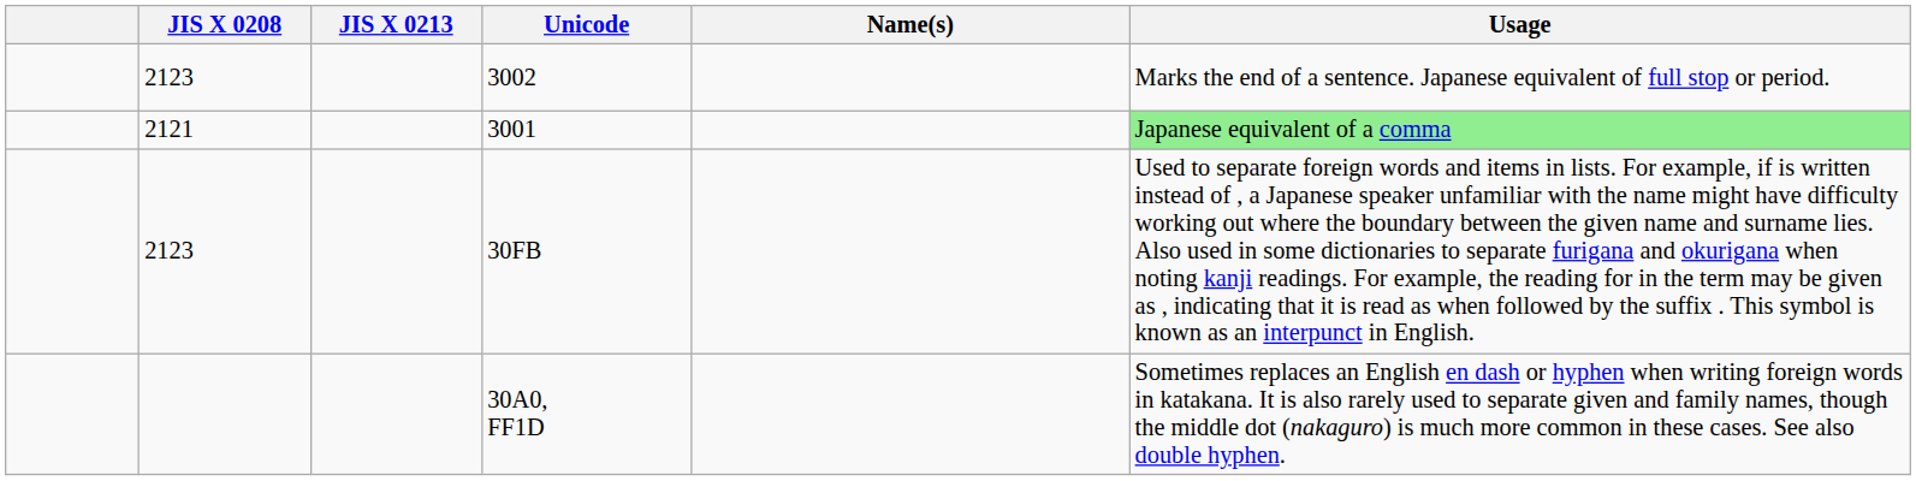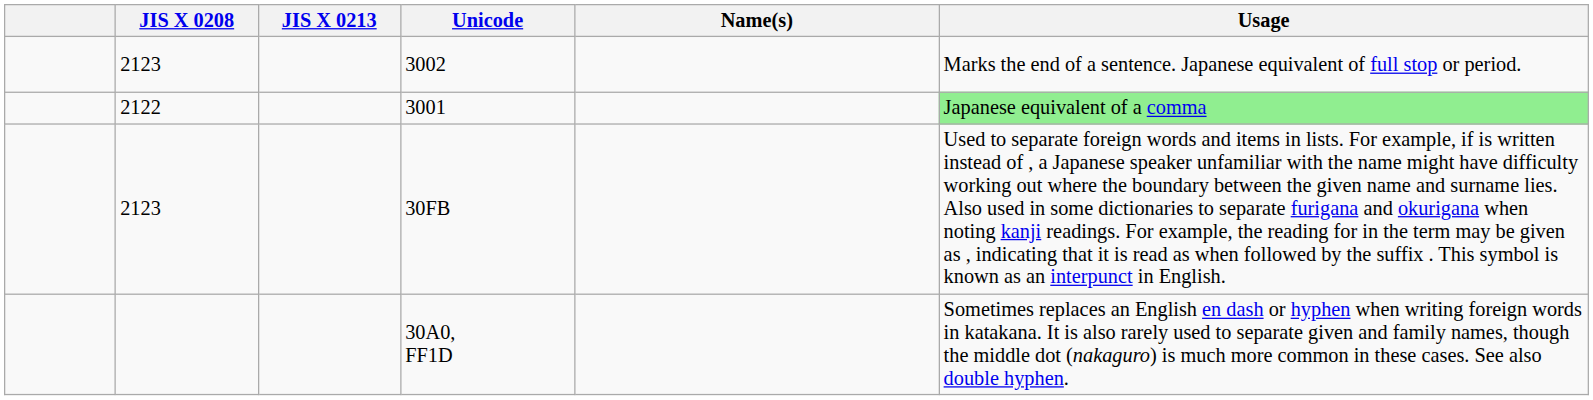3001 | JIS X 0208: 2121 -> 2122
